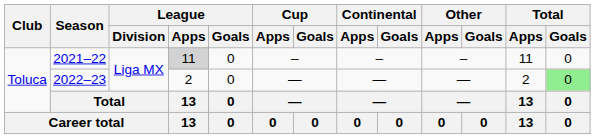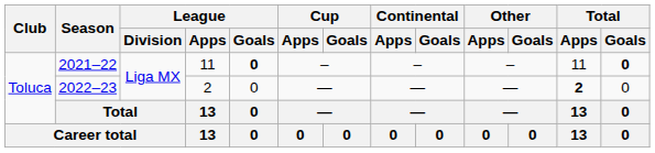2021–22 | League / Apps: lightgrey background -> no background
2021–22 | League / Goals: normal -> bold
2021–22 | Total / Goals: normal -> bold
2022–23 | Total / Apps: normal -> bold
2022–23 | Total / Goals: lightgreen background -> no background
